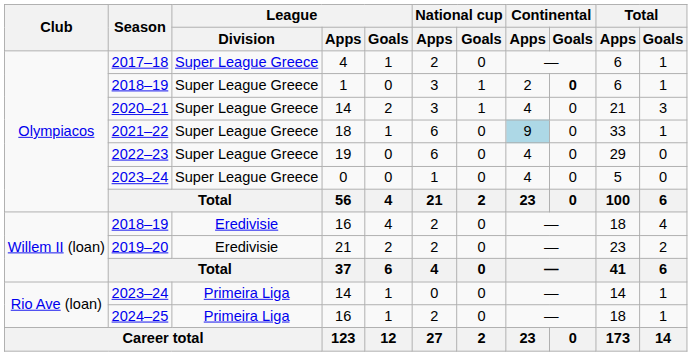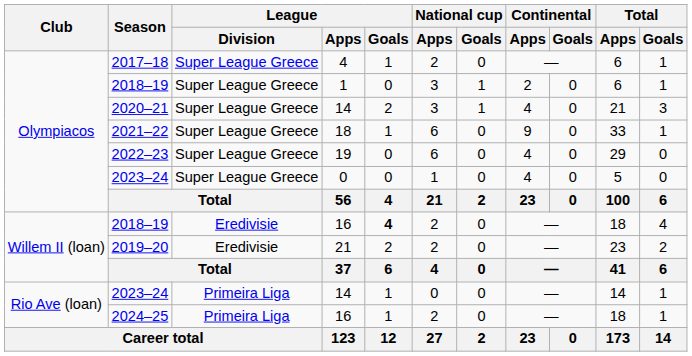2018–19 / 1 | Continental / Goals: bold -> normal
2021–22 | Continental / Apps: lightblue background -> no background
2018–19 / 16 | League / Goals: normal -> bold
